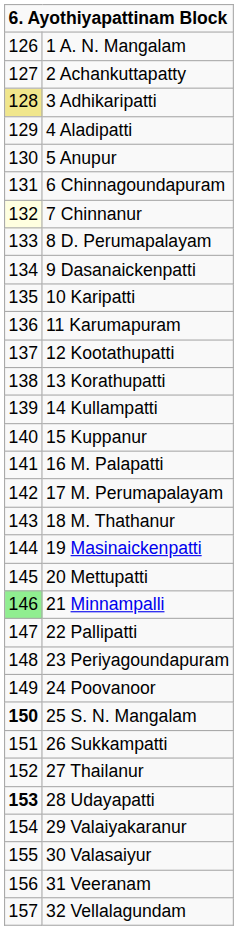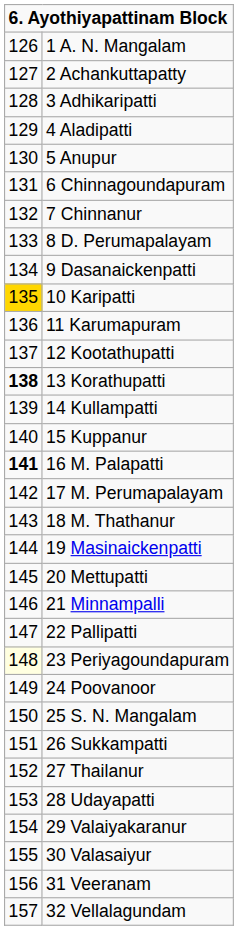3 Adhikaripatti | column 1: khaki background -> no background
7 Chinnanur | column 1: lightyellow background -> no background
10 Karipatti | column 1: no background -> gold background
13 Korathupatti | column 1: normal -> bold
16 M. Palapatti | column 1: normal -> bold
21 Minnampalli | column 1: lightgreen background -> no background
23 Periyagoundapuram | column 1: no background -> lightyellow background
25 S. N. Mangalam | column 1: bold -> normal
28 Udayapatti | column 1: bold -> normal
